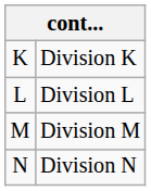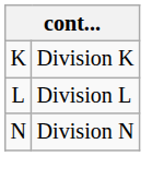- row: M | Division M
